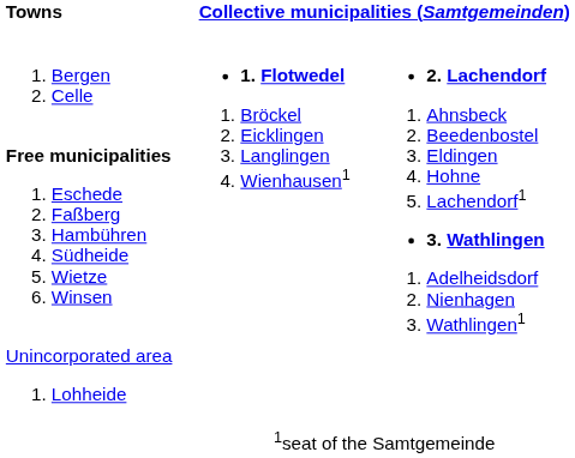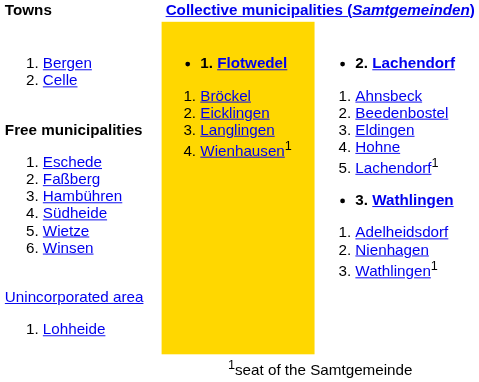row 2 | column 2: no background -> gold background
